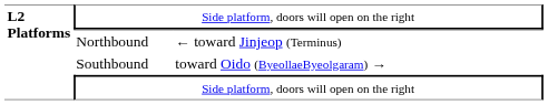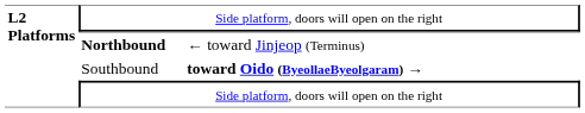Northbound | column 2: normal -> bold
Southbound | column 3: normal -> bold
